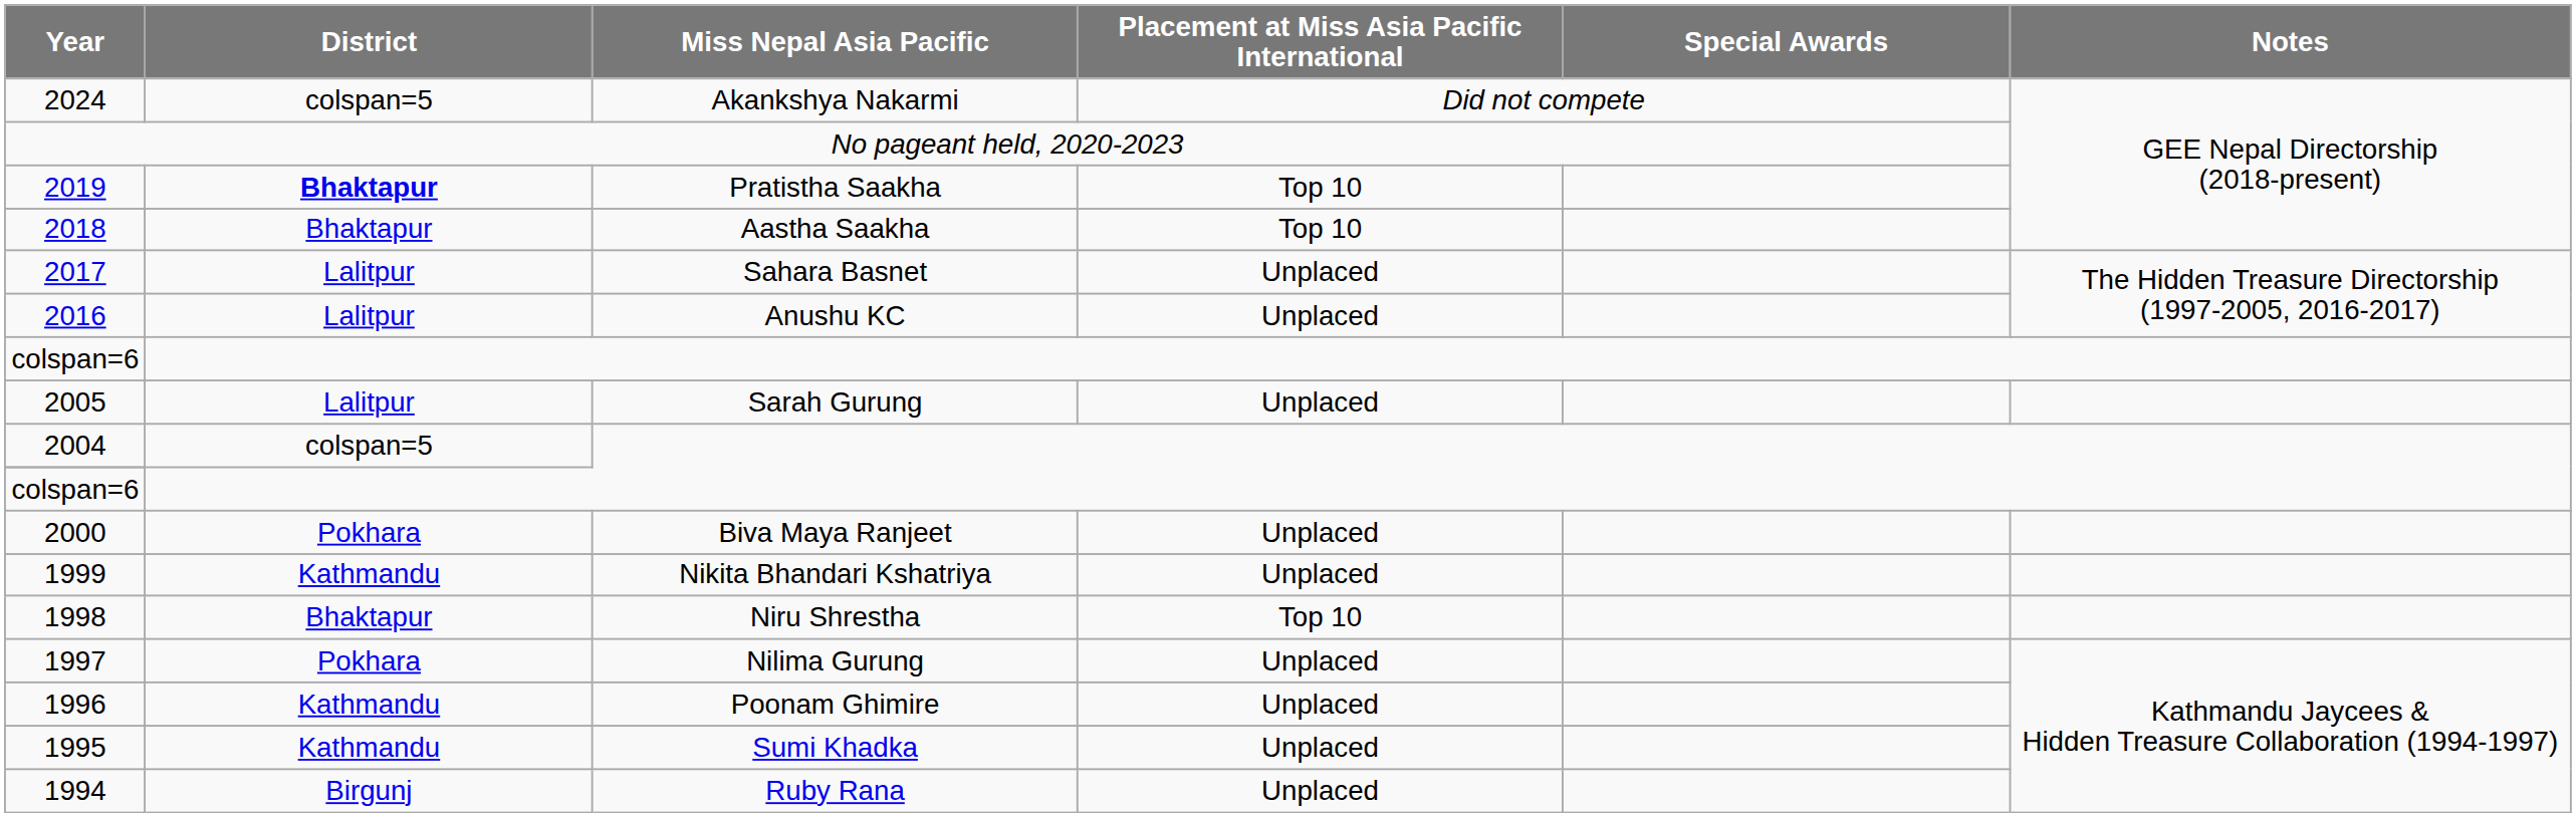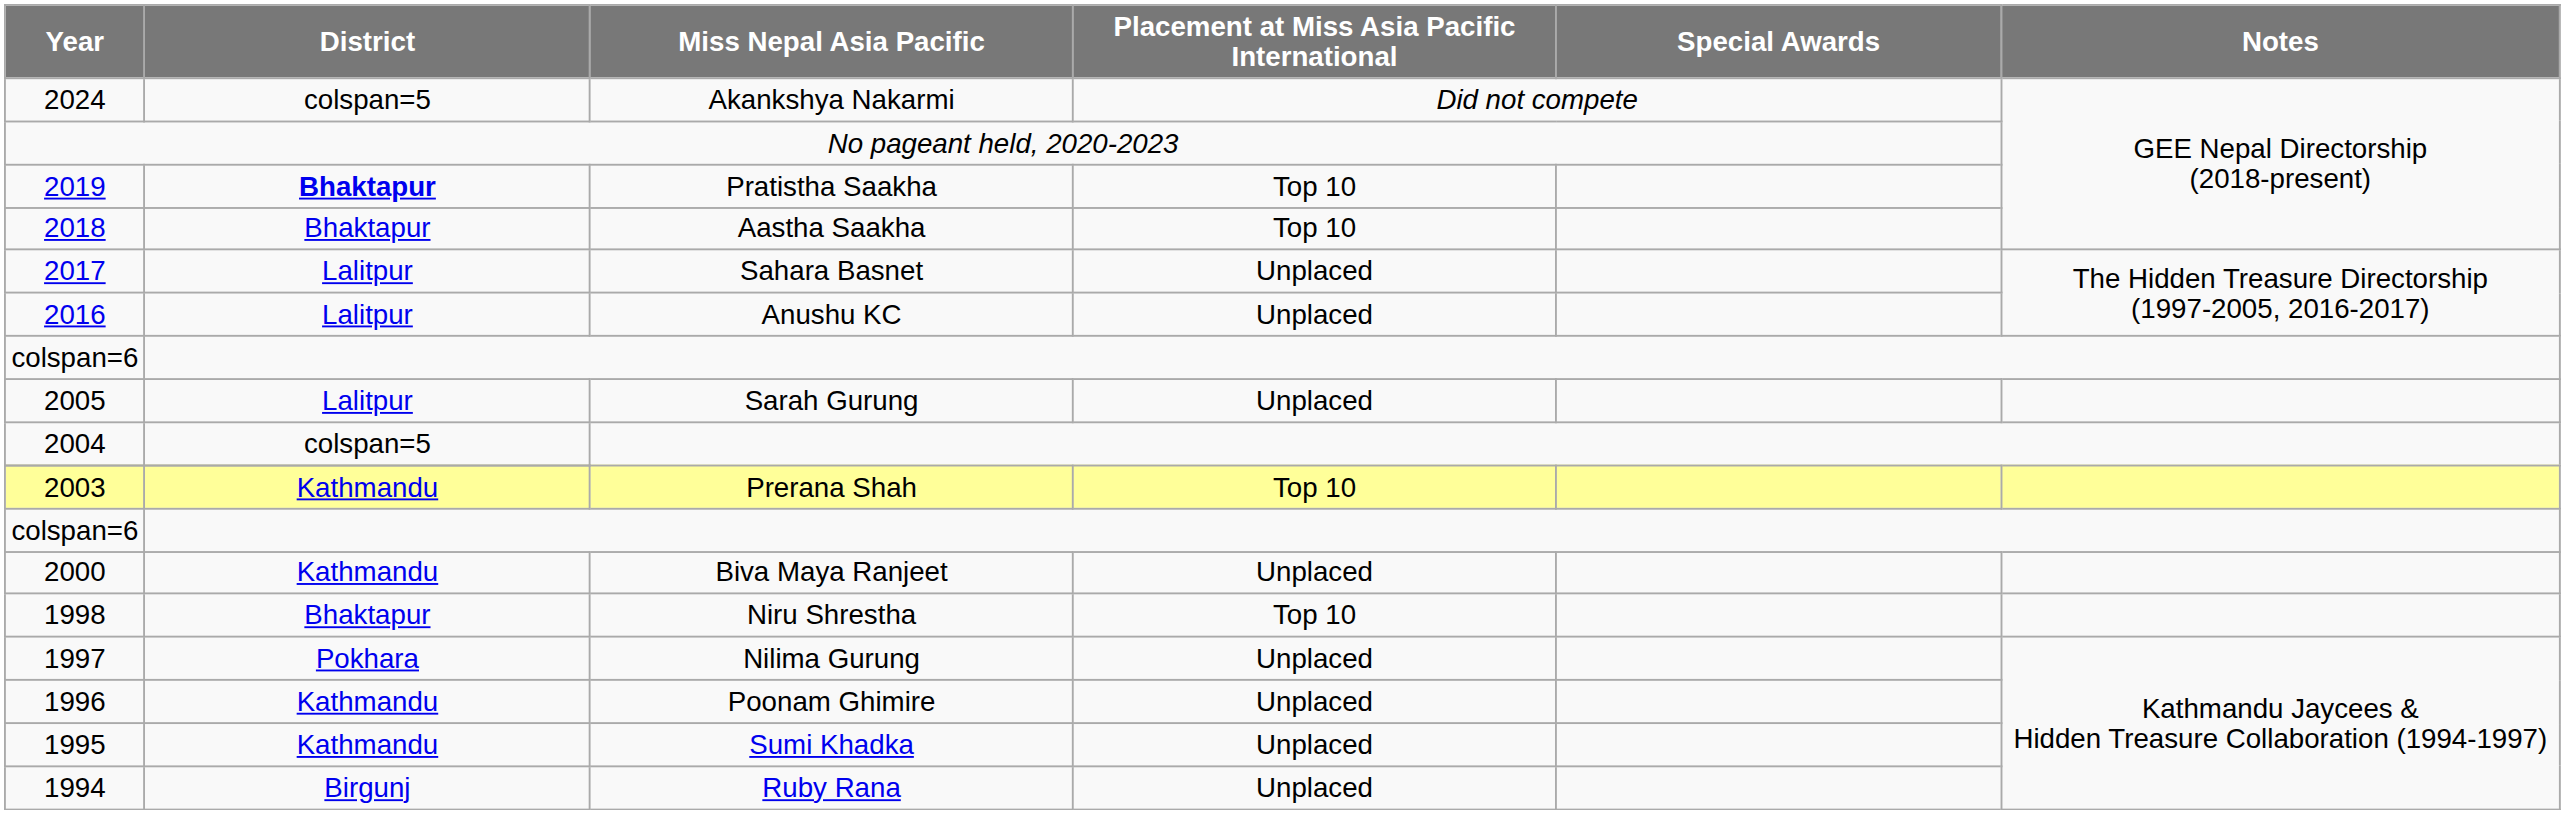+ row: 2003 | Kathmandu | Prerana Shah | Top 10
2000 | District: Pokhara -> Kathmandu
- row: 1999 | Kathmandu | Nikita Bhandari Kshatriya | Unplaced
